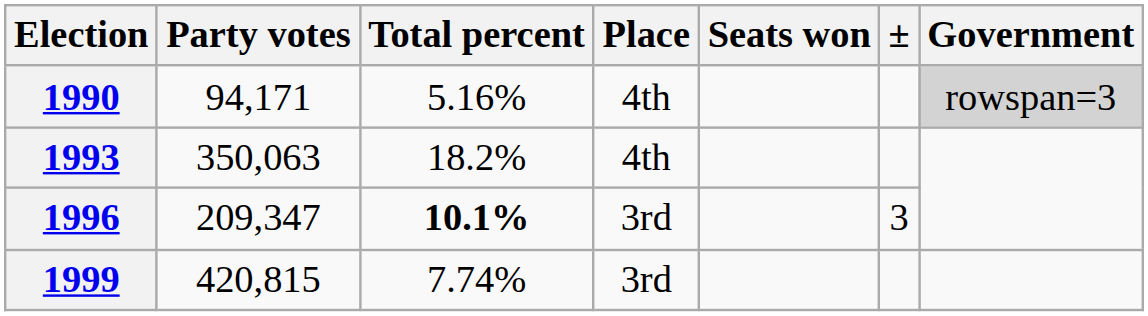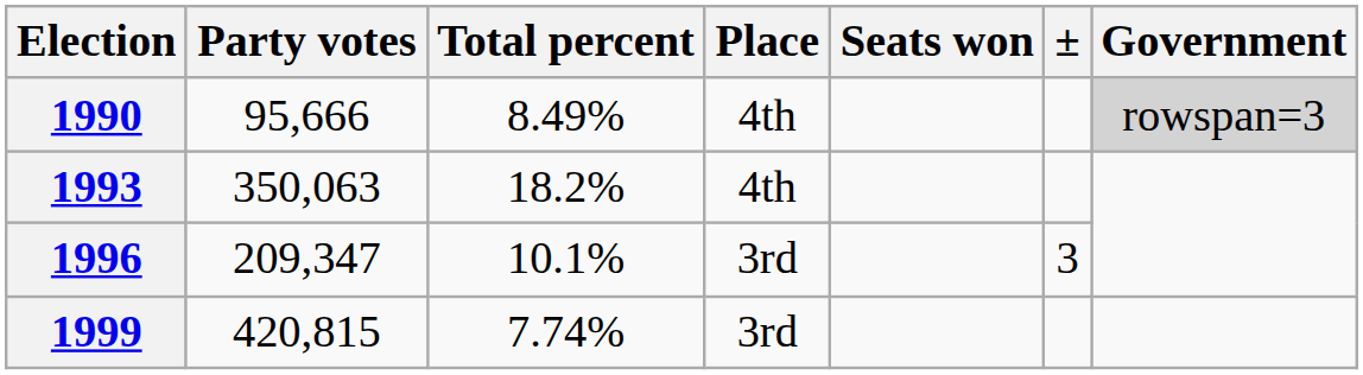1990 | Party votes: 94,171 -> 95,666
1990 | Total percent: 5.16% -> 8.49%
1996 | Total percent: bold -> normal
